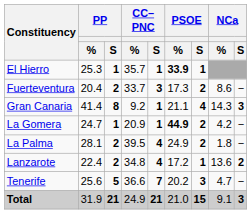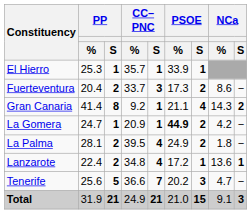El Hierro | PSOE / %: bold -> normal
Gran Canaria | NCa / S: 3 -> 2
Lanzarote | NCa / S: 2 -> 1
